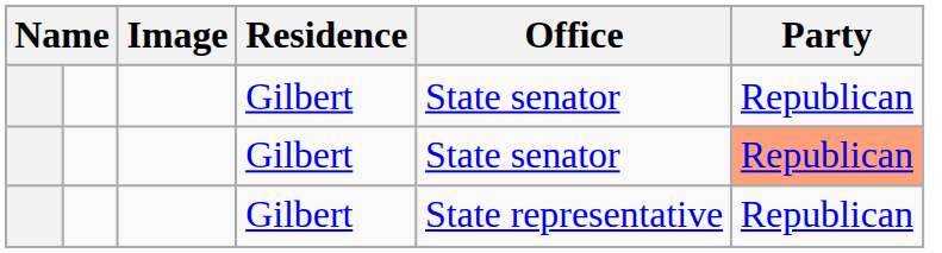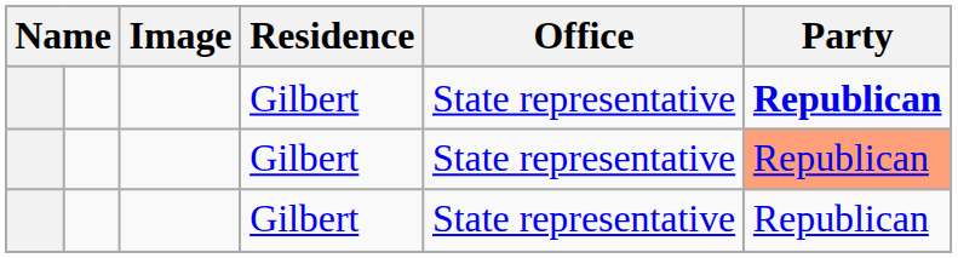row 2 | Office: State senator -> State representative
row 2 | Party: normal -> bold
row 3 | Office: State senator -> State representative
